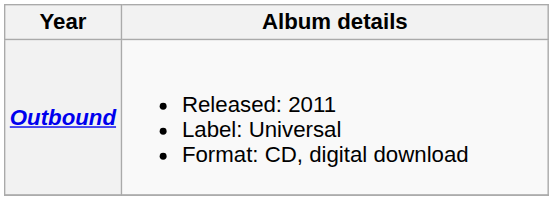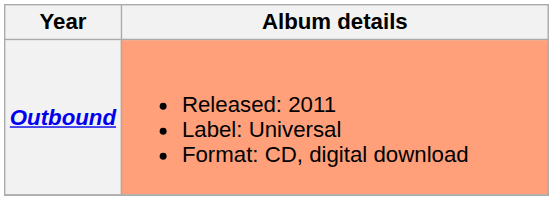Outbound | Album details: no background -> lightsalmon background
